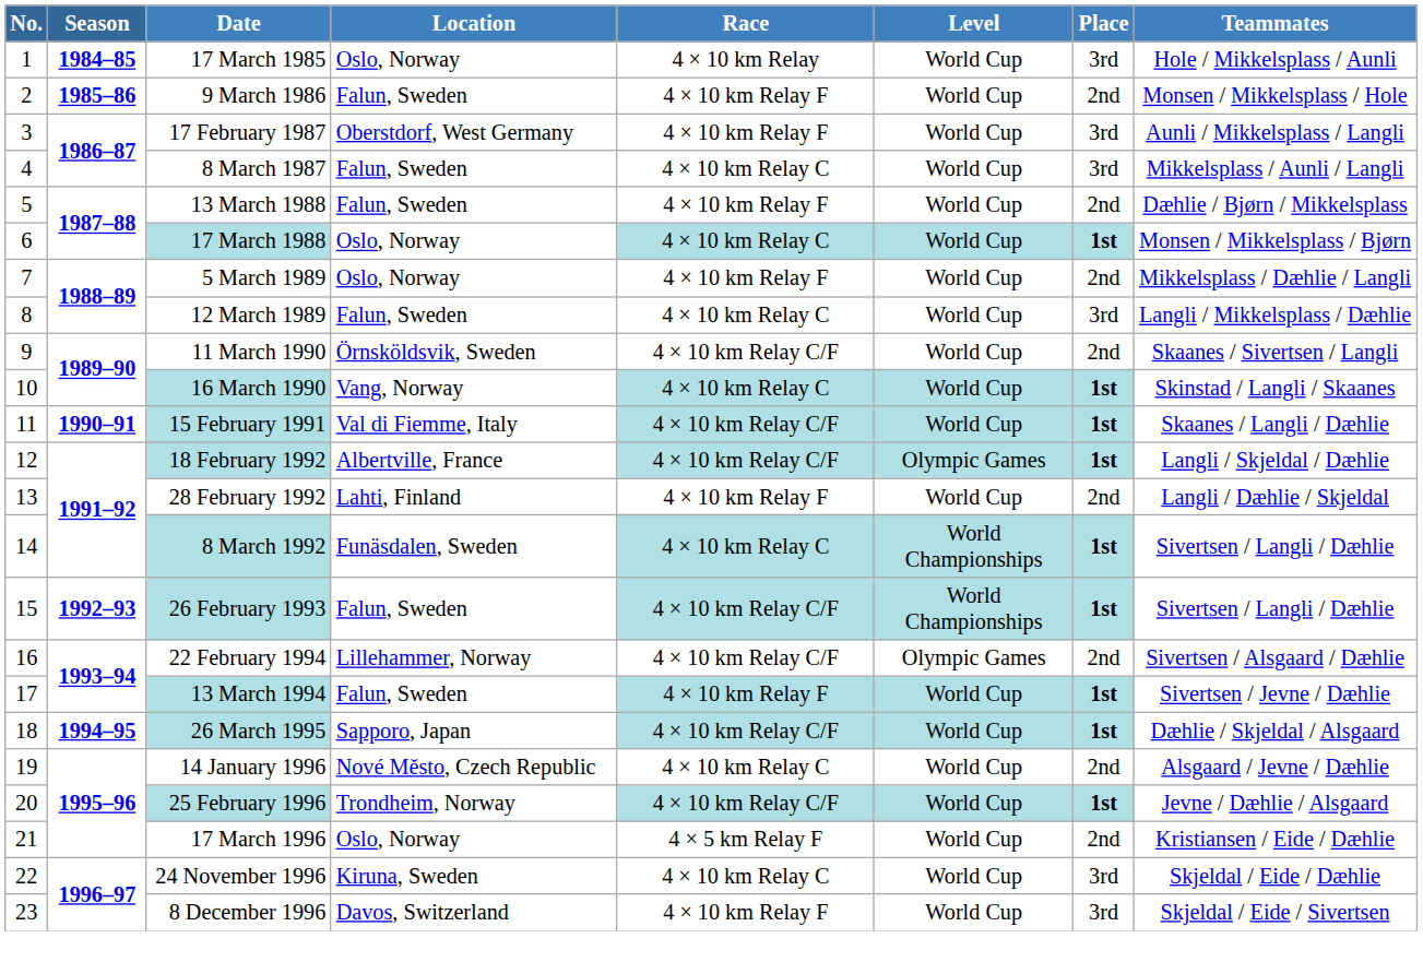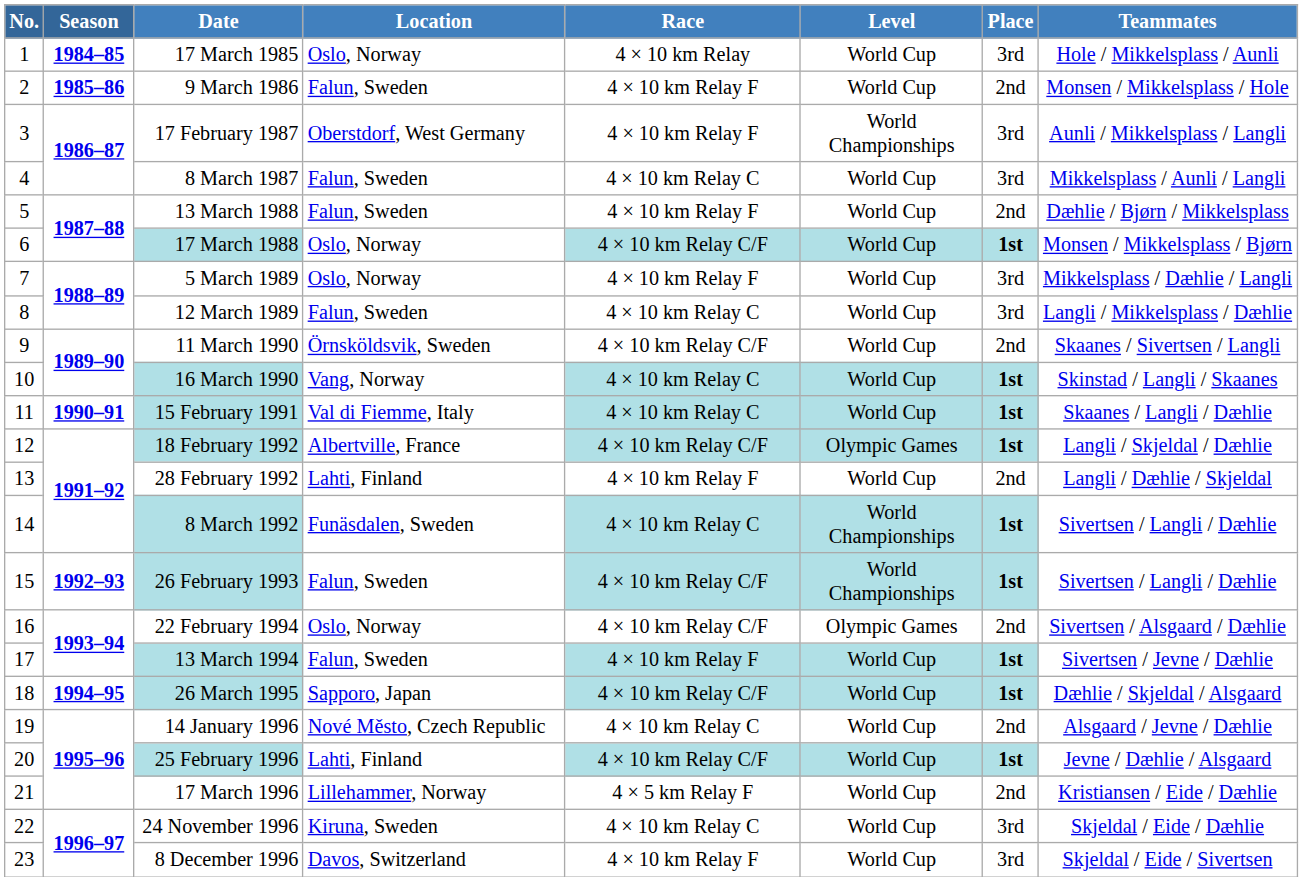17 February 1987 | Level: World Cup -> World Championships
17 March 1988 | Race: 4 × 10 km Relay C -> 4 × 10 km Relay C/F
5 March 1989 | Place: 2nd -> 3rd
15 February 1991 | Race: 4 × 10 km Relay C/F -> 4 × 10 km Relay C
22 February 1994 | Location: Lillehammer, Norway -> Oslo, Norway
25 February 1996 | Location: Trondheim, Norway -> Lahti, Finland
17 March 1996 | Location: Oslo, Norway -> Lillehammer, Norway
